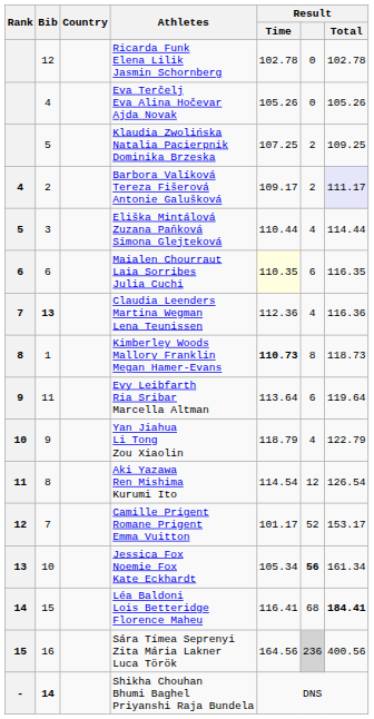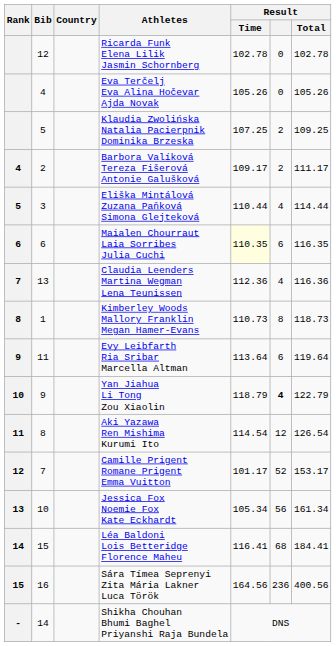Barbora Valíková Tereza Fišerová Antonie Galušková | Result / Total: lavender background -> no background
Claudia Leenders Martina Wegman Lena Teunissen | Bib: bold -> normal
Kimberley Woods Mallory Franklin Megan Hamer-Evans | Result / Time: bold -> normal
Yan Jiahua Li Tong Zou Xiaolin | Result: normal -> bold
Jessica Fox Noemie Fox Kate Eckhardt | Result: bold -> normal
Léa Baldoni Lois Betteridge Florence Maheu | Result / Total: bold -> normal
Sára Tímea Seprenyi Zita Mária Lakner Luca Török | Result: lightgrey background -> no background
Shikha Chouhan Bhumi Baghel Priyanshi Raja Bundela | Bib: bold -> normal
